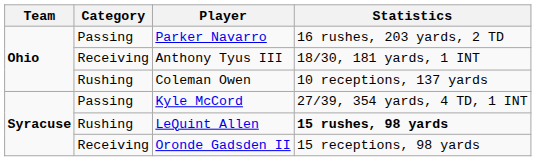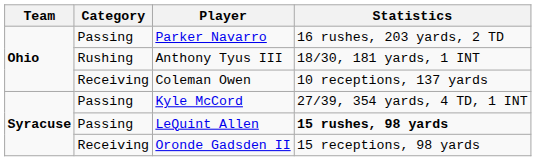Anthony Tyus III | Category: Receiving -> Rushing
Coleman Owen | Category: Rushing -> Receiving
LeQuint Allen | Category: Rushing -> Passing
